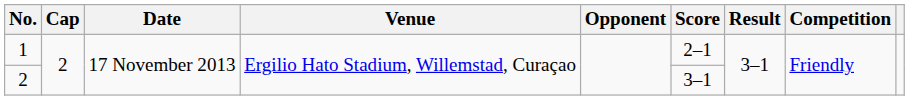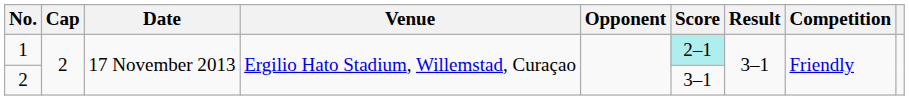1 | Score: no background -> paleturquoise background
